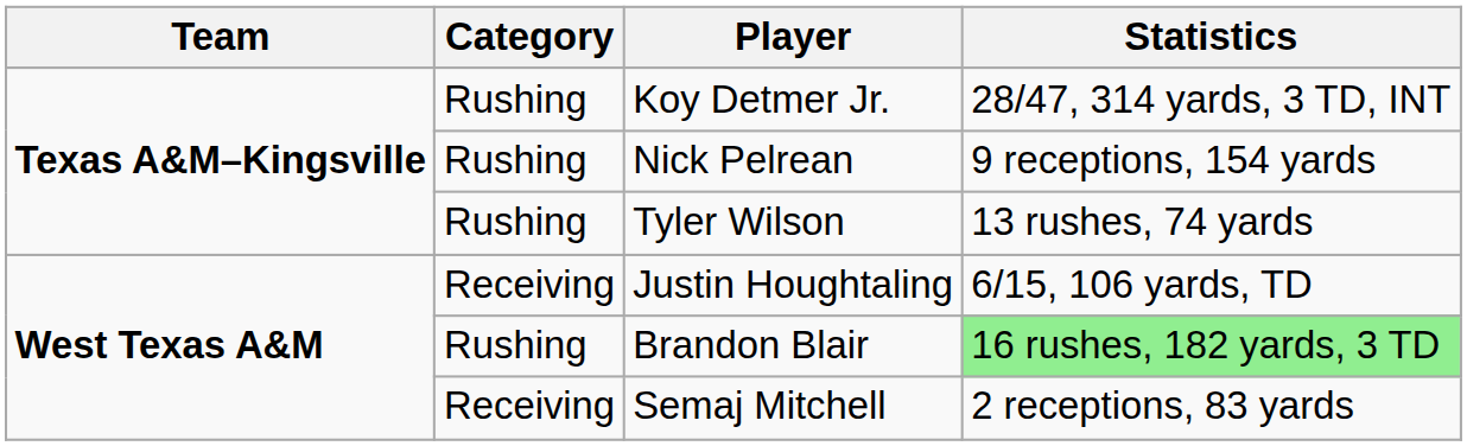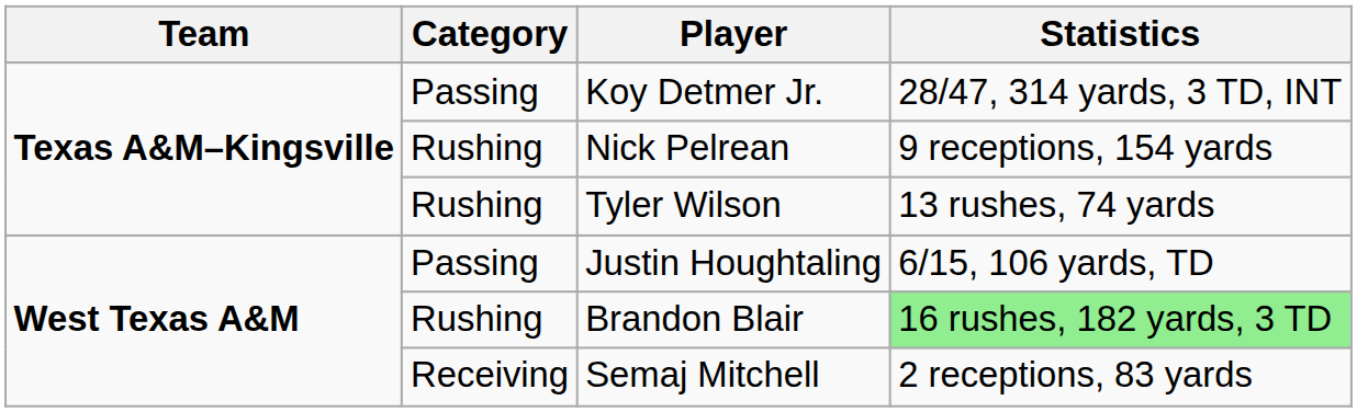Koy Detmer Jr. | Category: Rushing -> Passing
Justin Houghtaling | Category: Receiving -> Passing
